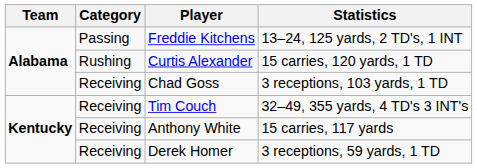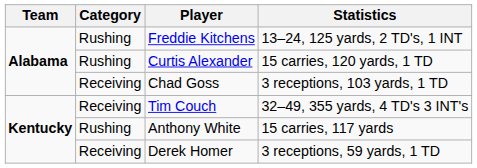Freddie Kitchens | Category: Passing -> Rushing
Anthony White | Category: Receiving -> Rushing
